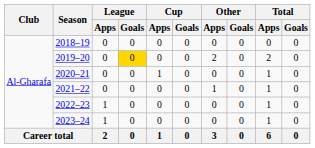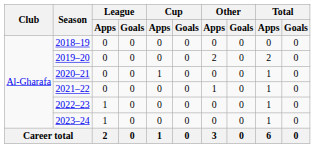2019–20 | League / Goals: gold background -> no background
